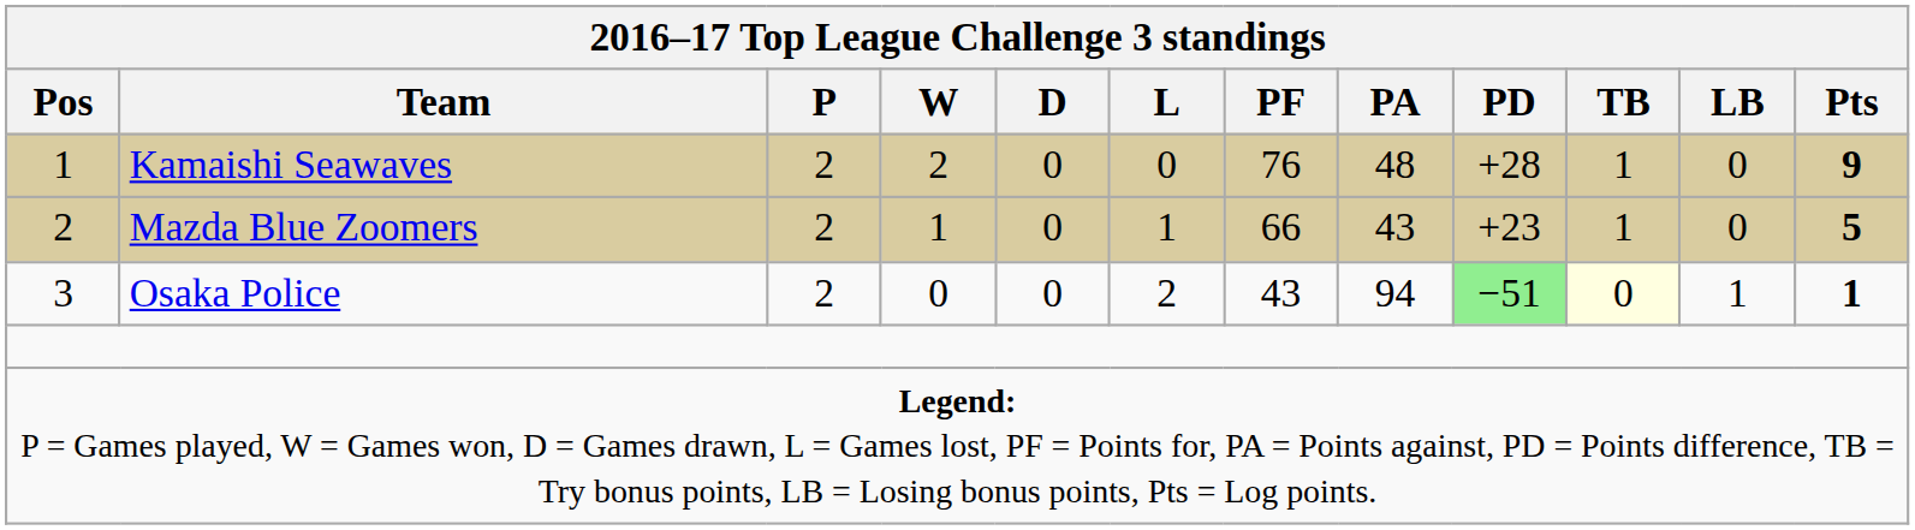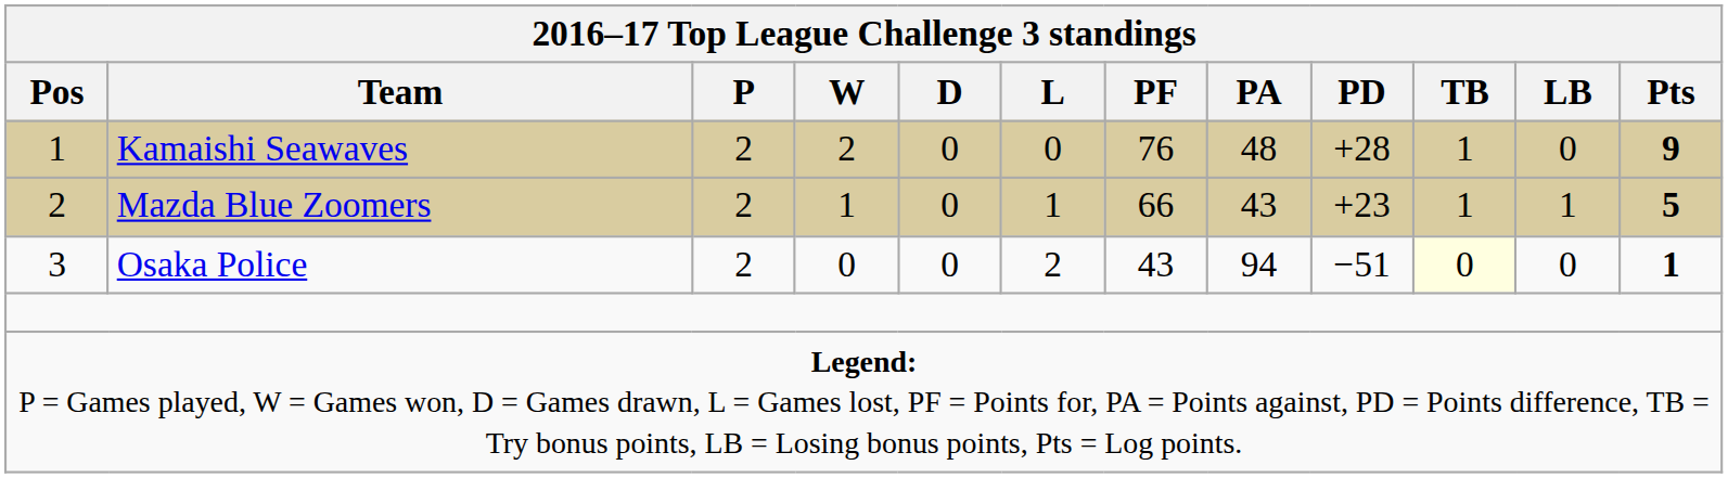Mazda Blue Zoomers | LB: 0 -> 1
Osaka Police | PD: lightgreen background -> no background
Osaka Police | LB: 1 -> 0
